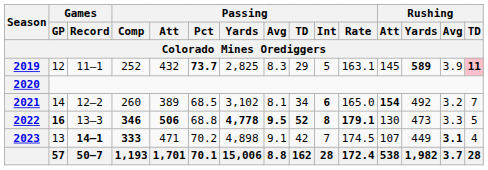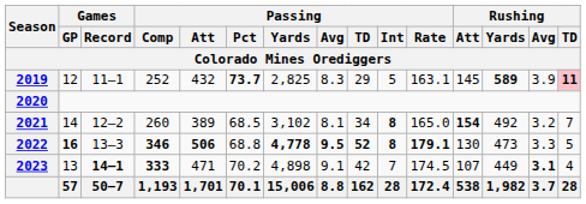2021 | Passing / Int: 6 -> 8
